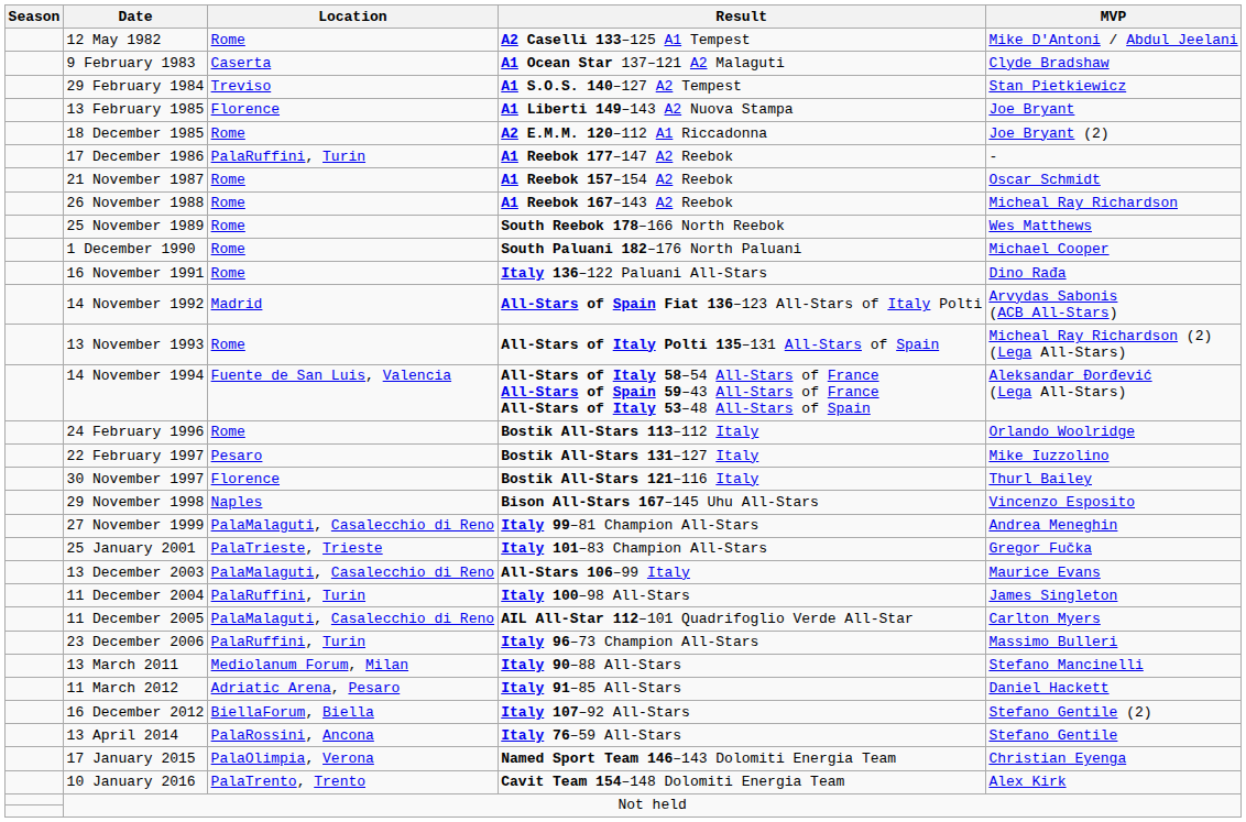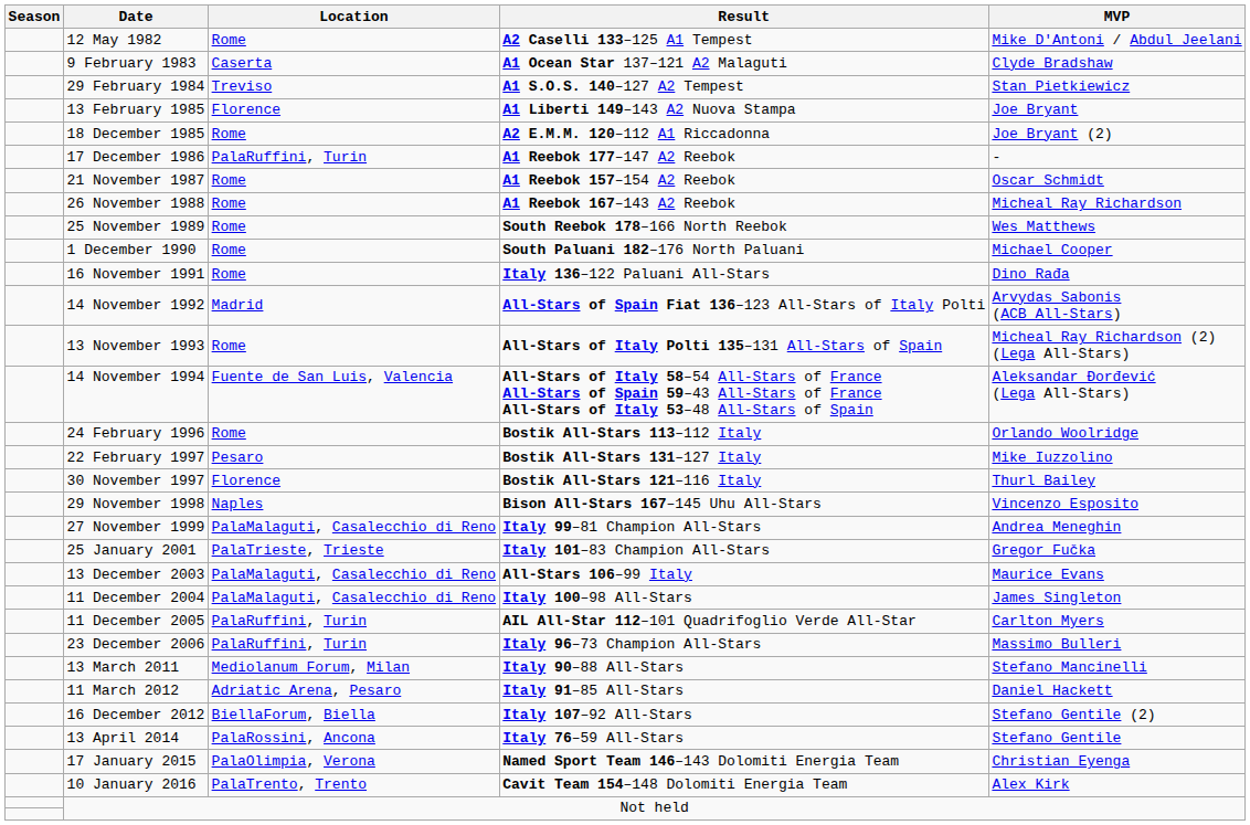11 December 2004 | Location: PalaRuffini, Turin -> PalaMalaguti, Casalecchio di Reno
11 December 2005 | Location: PalaMalaguti, Casalecchio di Reno -> PalaRuffini, Turin
